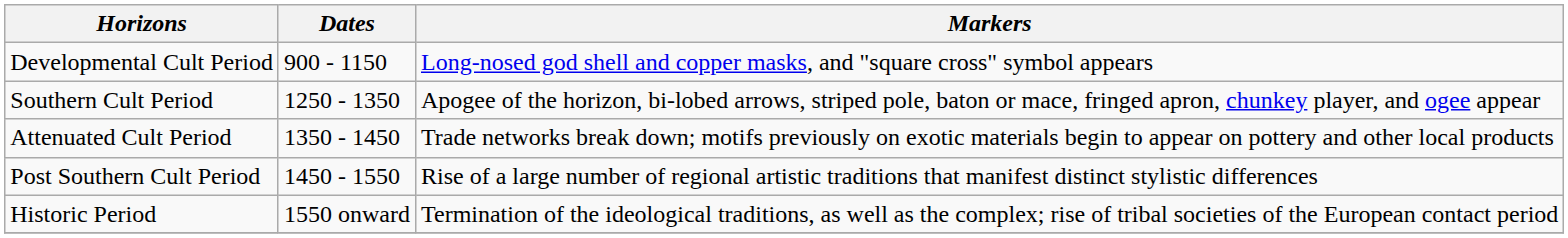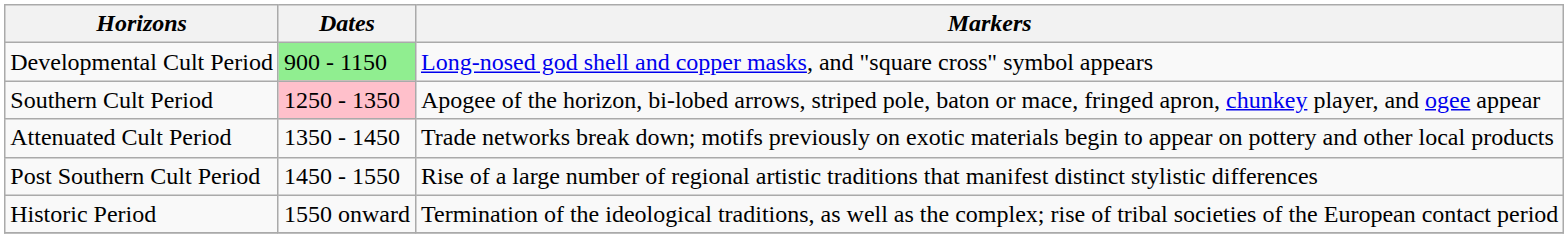Developmental Cult Period | Dates: no background -> lightgreen background
Southern Cult Period | Dates: no background -> pink background
